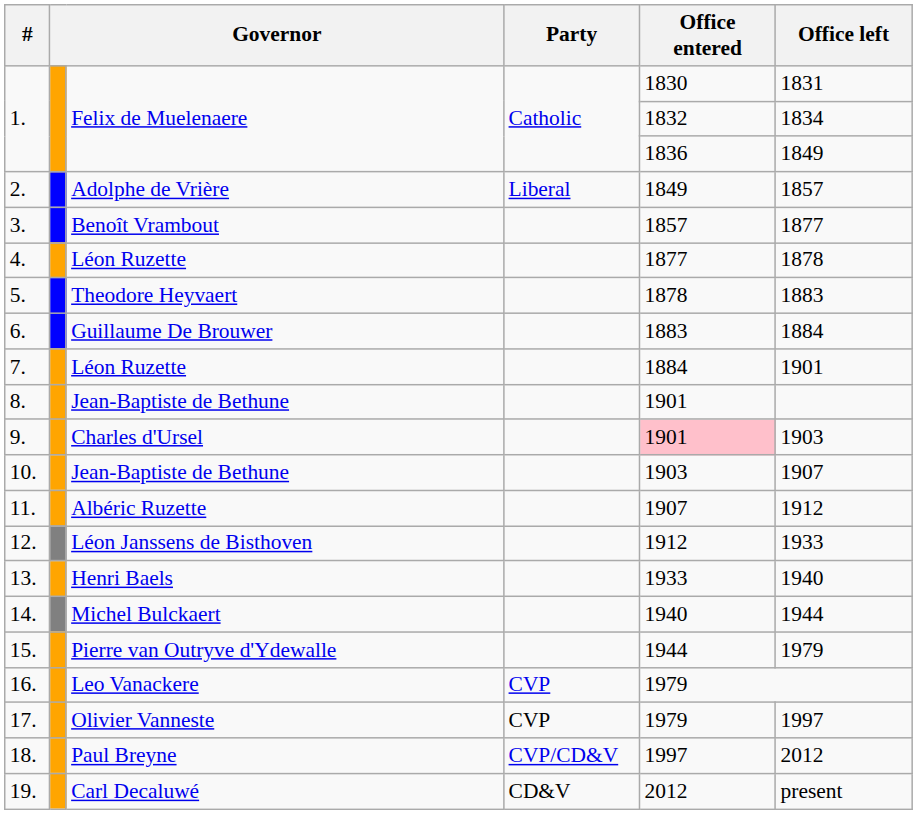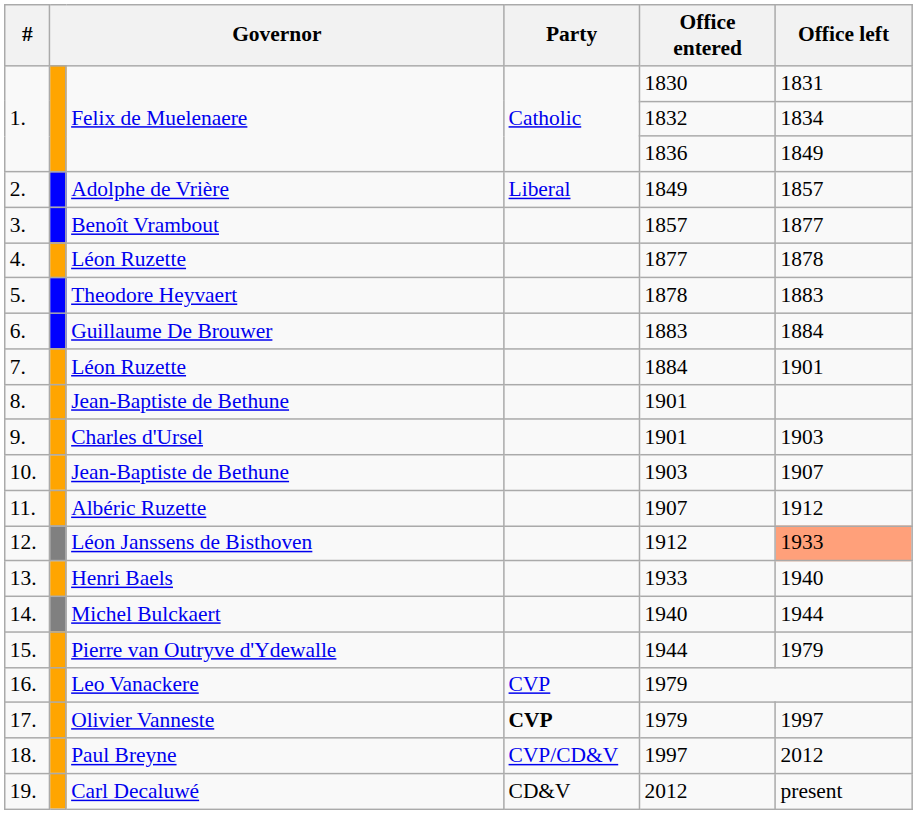9. | Office entered: pink background -> no background
12. | Office left: no background -> lightsalmon background
17. | Party: normal -> bold
